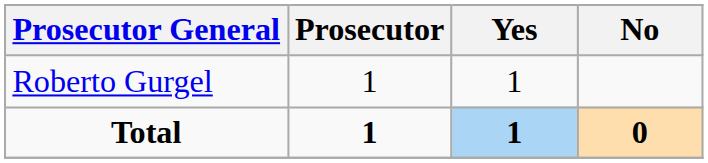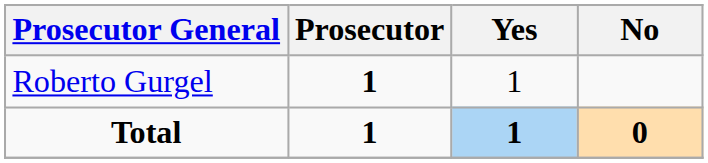Roberto Gurgel | Prosecutor: normal -> bold
